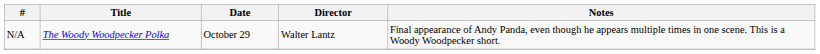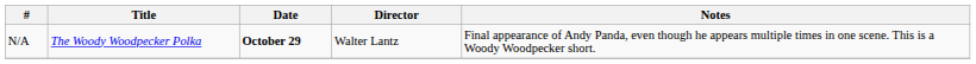N/A | Date: normal -> bold
